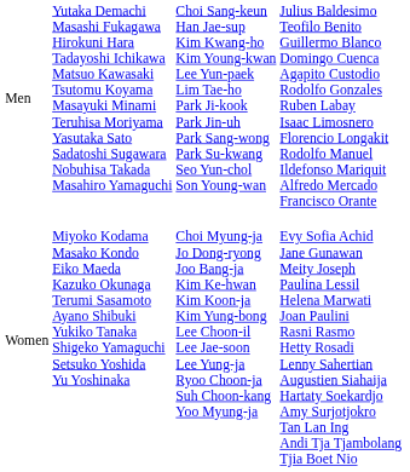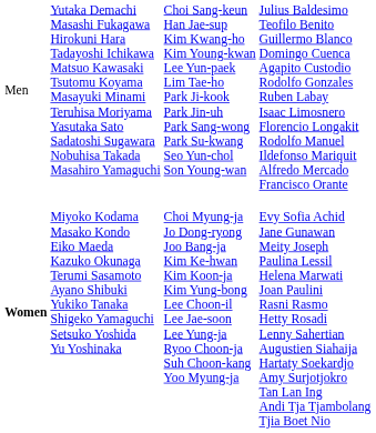Women | column 1: normal -> bold
